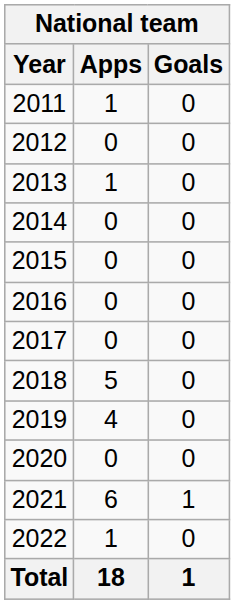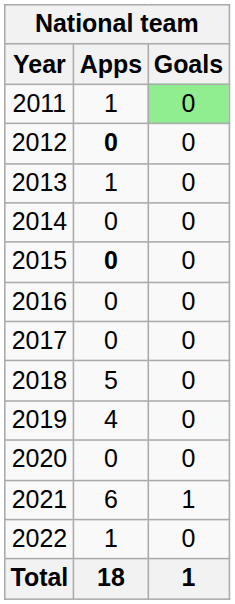2011 | Goals: no background -> lightgreen background
2012 | Apps: normal -> bold
2015 | Apps: normal -> bold
